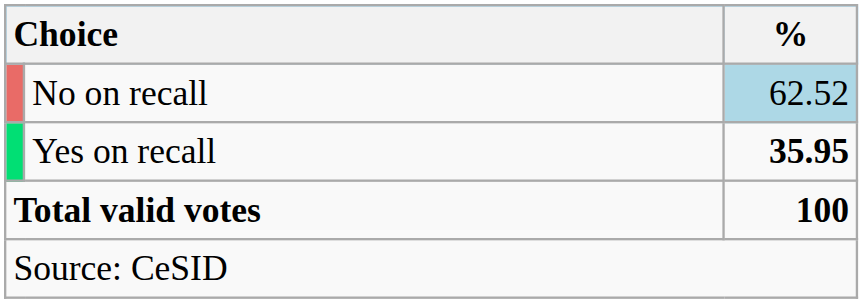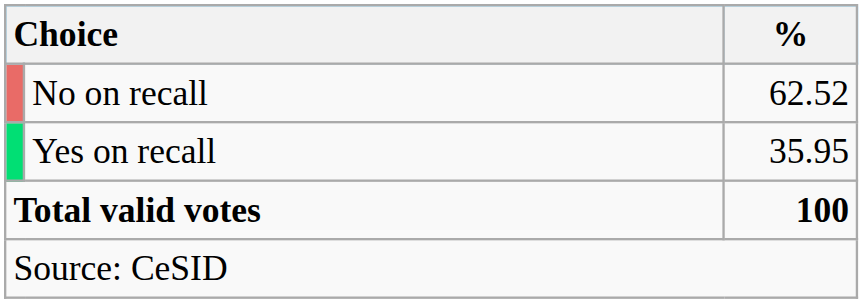No on recall | %: lightblue background -> no background
Yes on recall | %: bold -> normal
